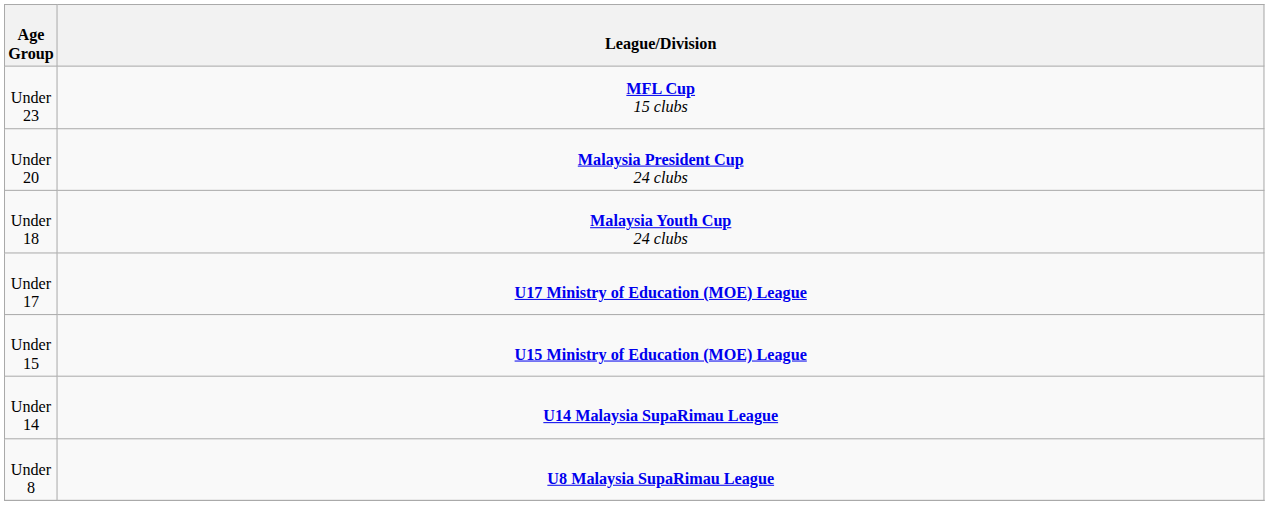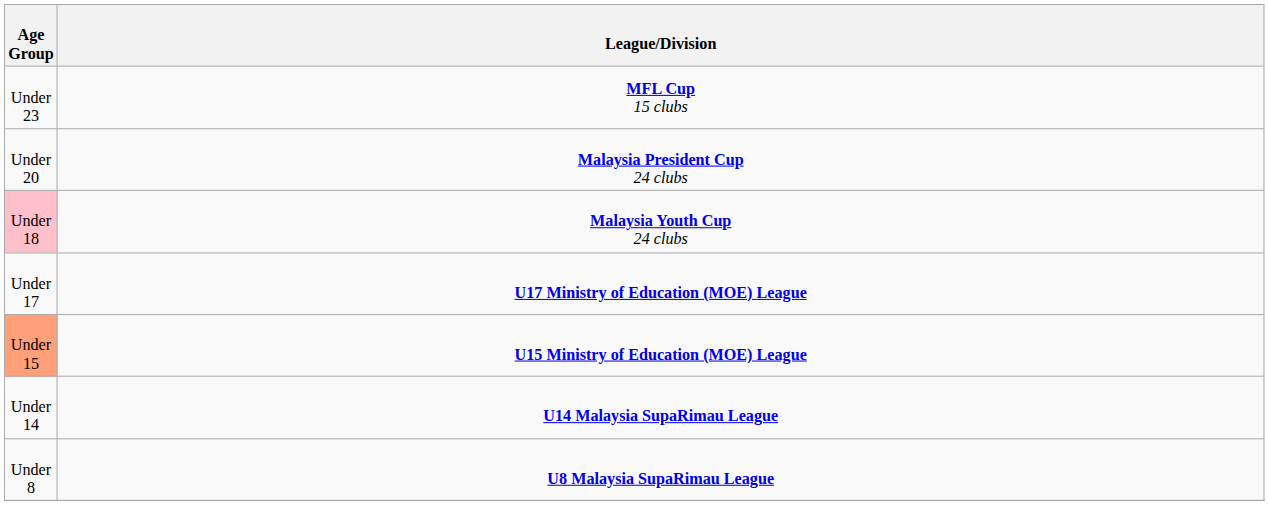Under 18 | Age Group: no background -> pink background
Under 15 | Age Group: no background -> lightsalmon background
